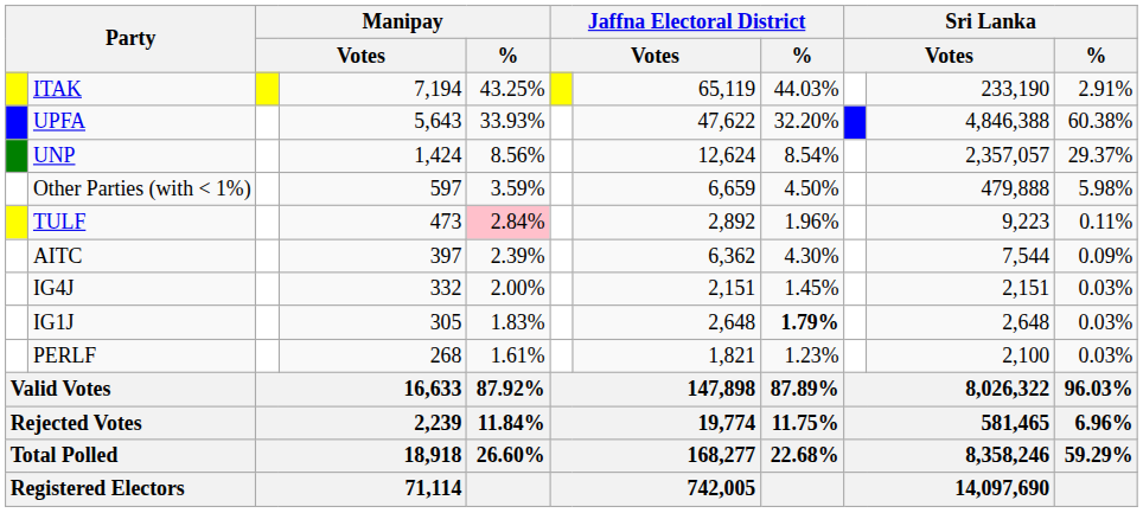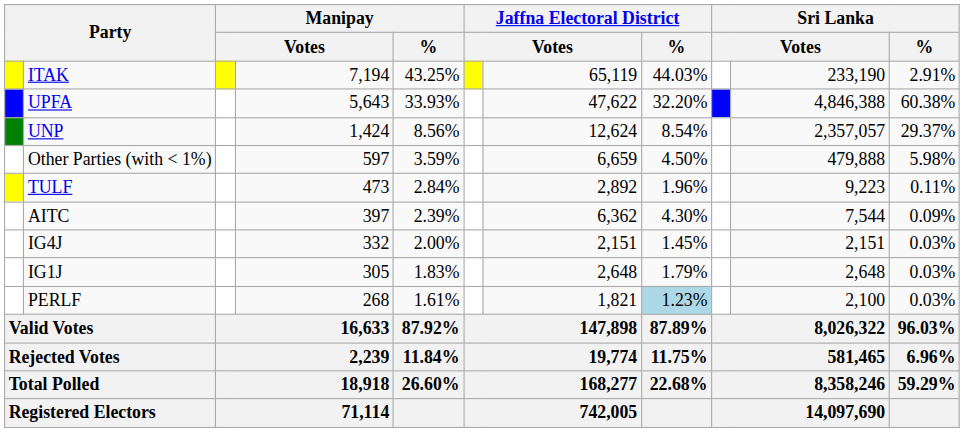TULF | Manipay / %: pink background -> no background
IG1J | Jaffna Electoral District / %: bold -> normal
PERLF | Jaffna Electoral District / %: no background -> lightblue background
